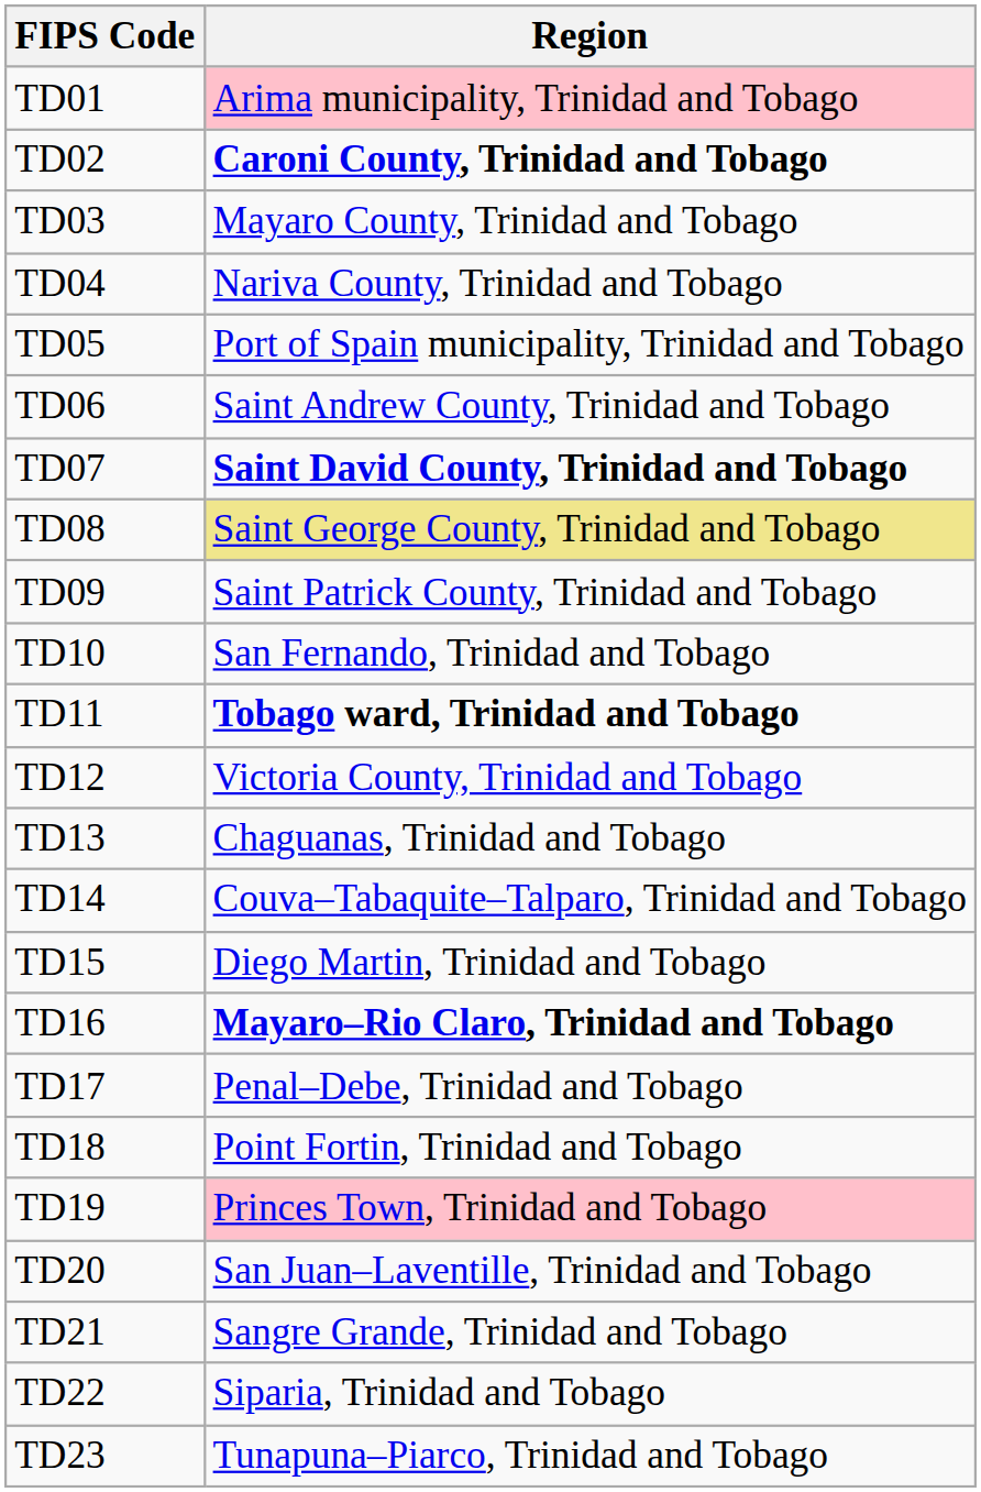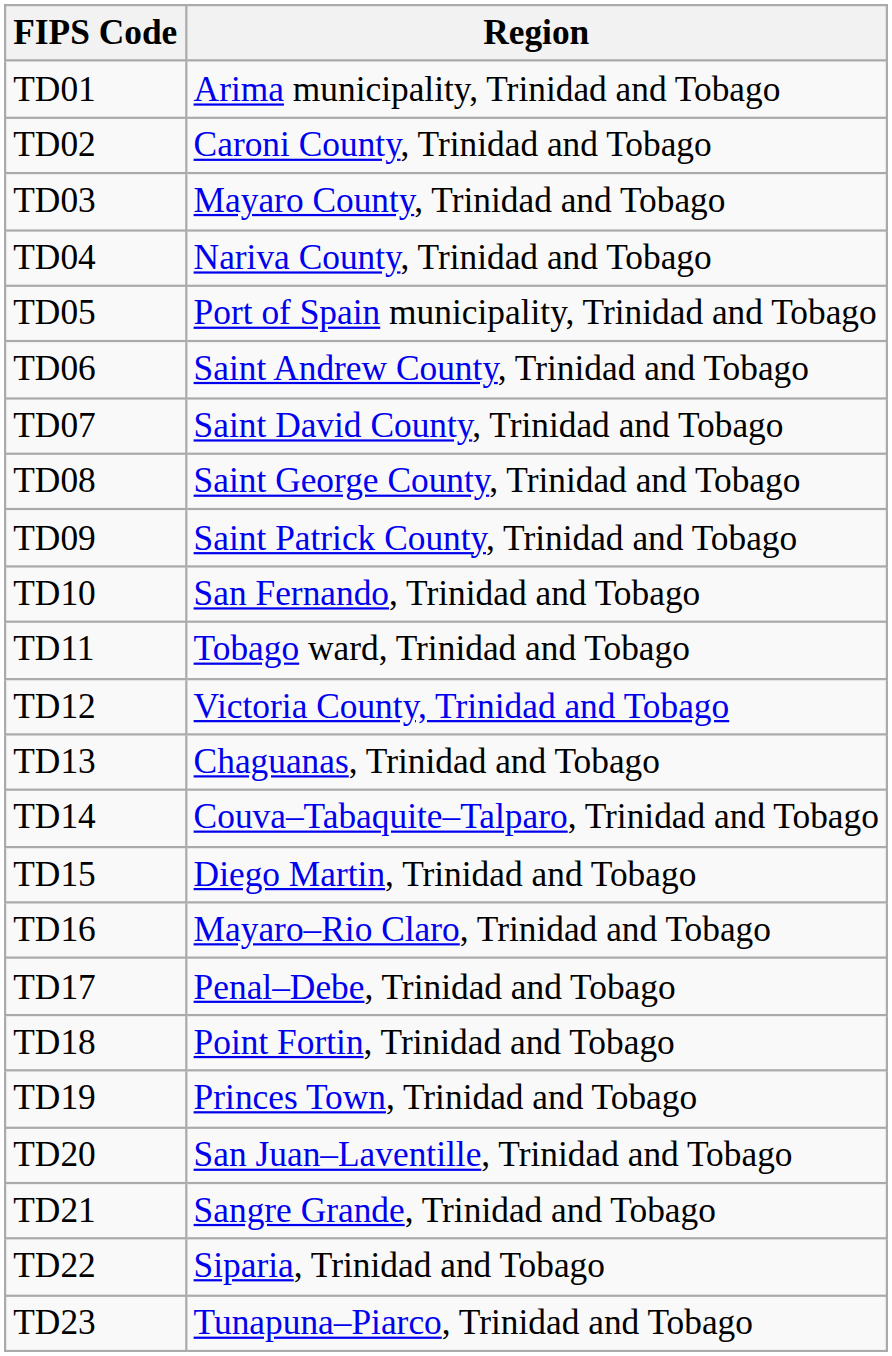TD01 | Region: pink background -> no background
TD02 | Region: bold -> normal
TD07 | Region: bold -> normal
TD08 | Region: khaki background -> no background
TD11 | Region: bold -> normal
TD16 | Region: bold -> normal
TD19 | Region: pink background -> no background
